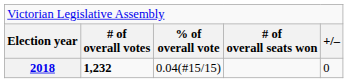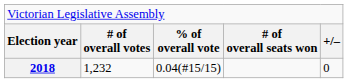2018 | column 2: bold -> normal
